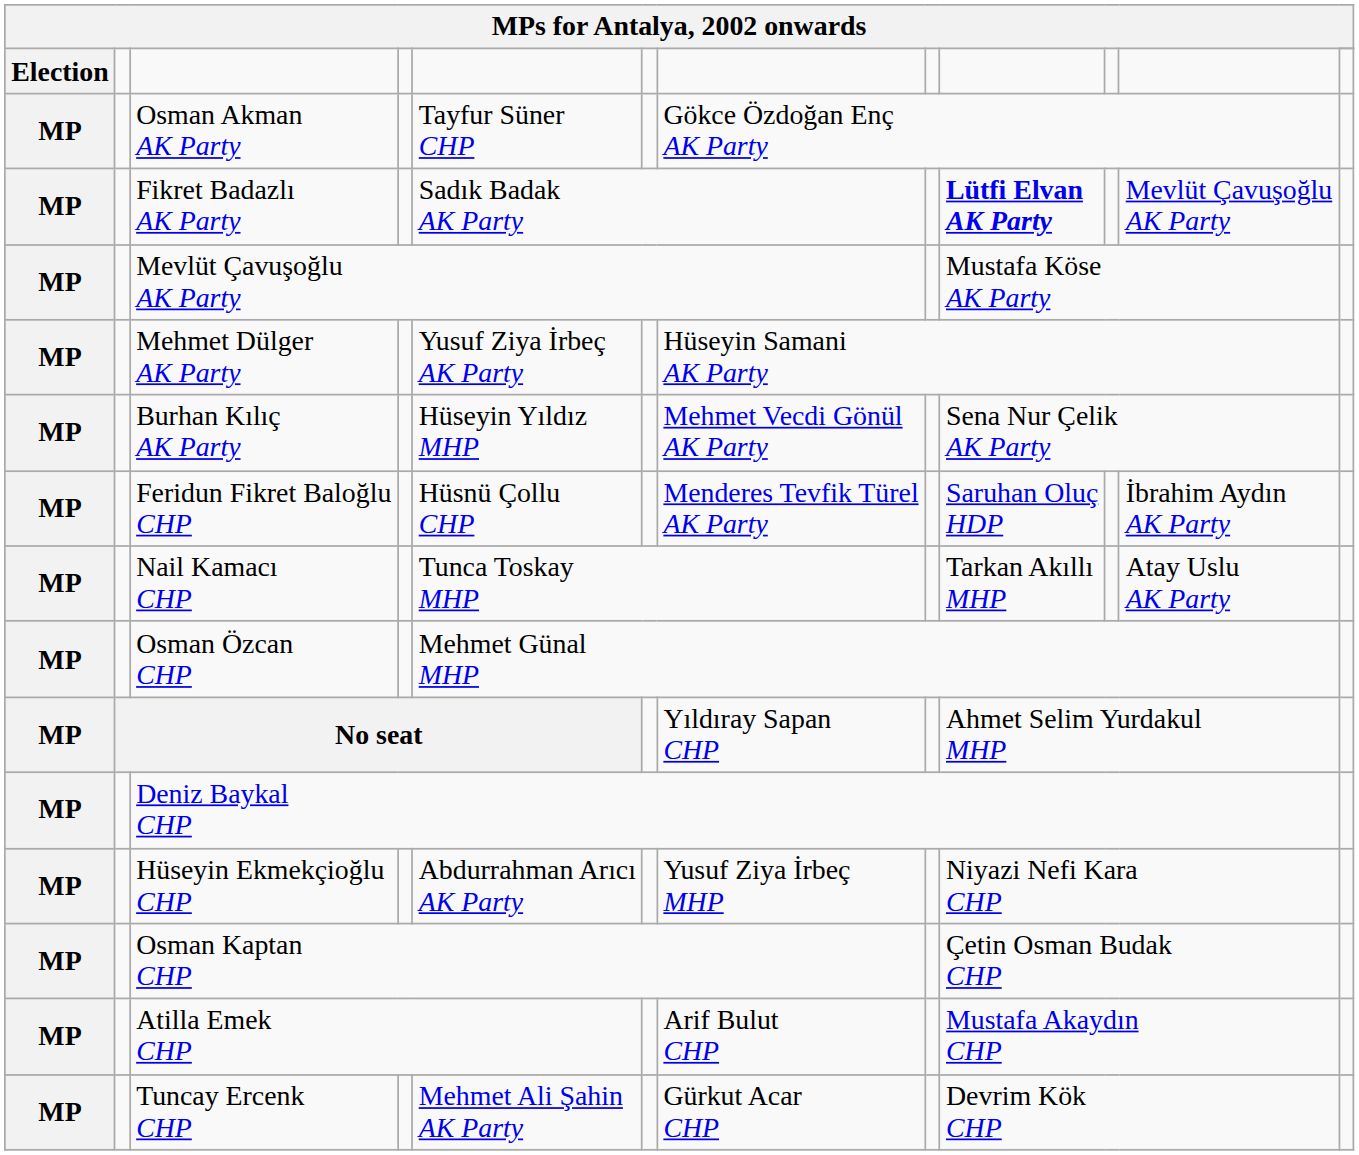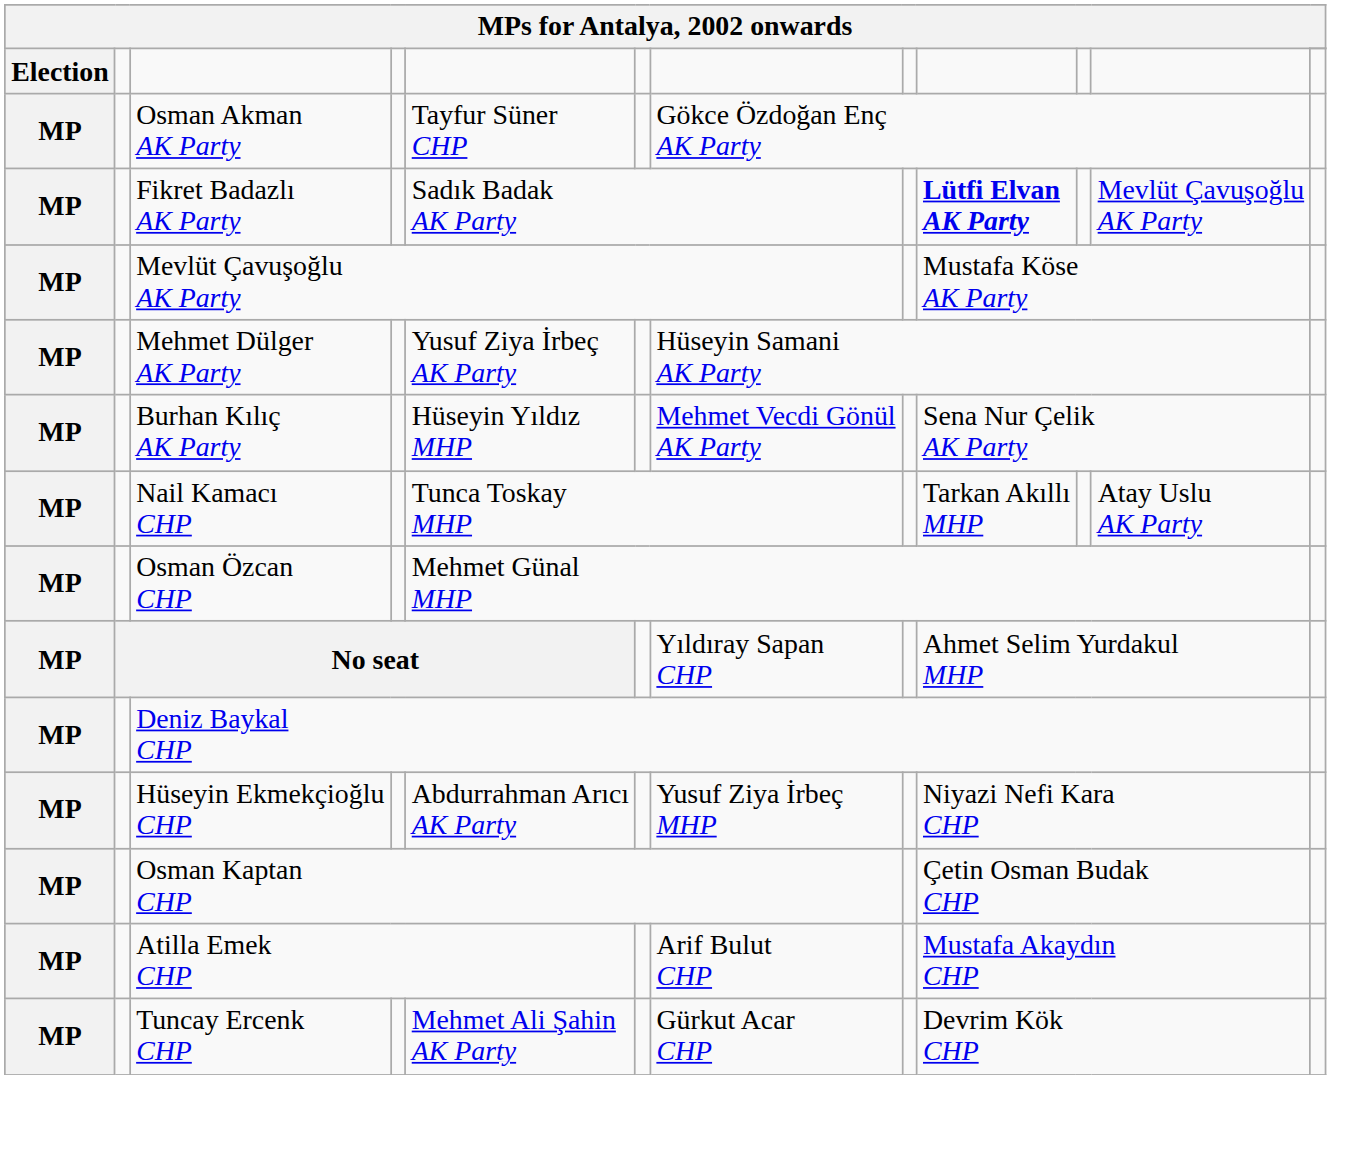- row: MP | Feridun Fikret Baloğlu CHP | Hüsnü Çollu CHP | Menderes Tevfik Türel AK Party | Saruhan Oluç HDP | İbrahim Aydın AK Party
